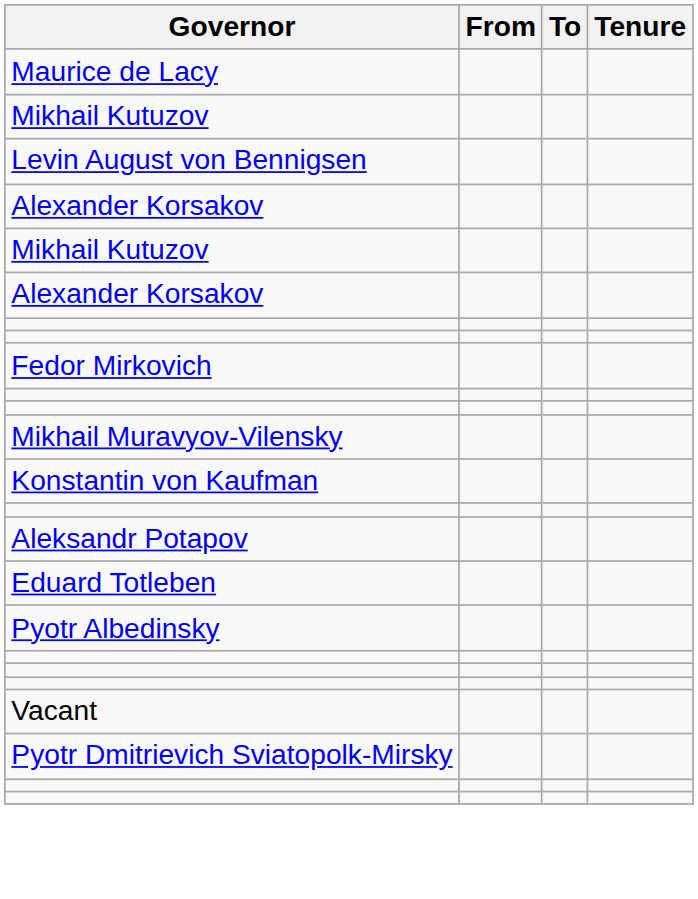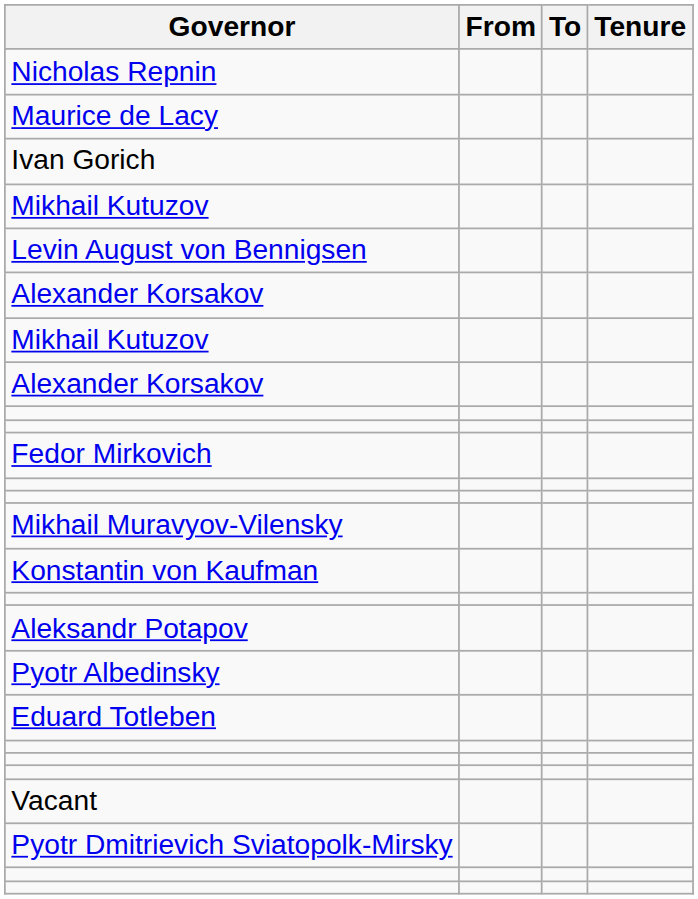+ row: Nicholas Repnin
+ row: Ivan Gorich
rows swapped: Pyotr Albedinsky <-> Eduard Totleben
